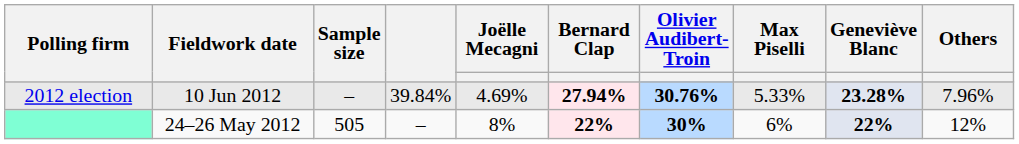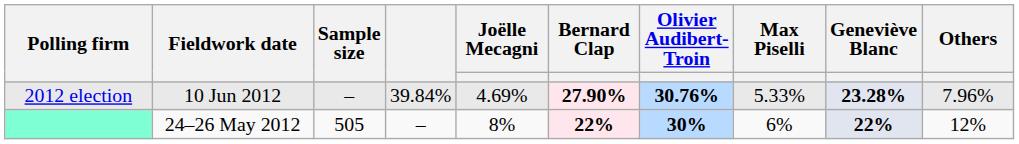2012 election | Bernard Clap: 27.94% -> 27.90%
